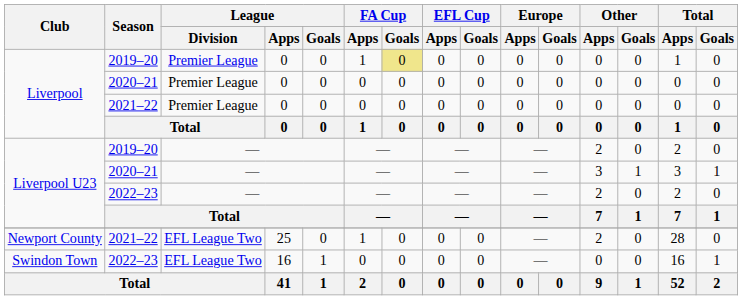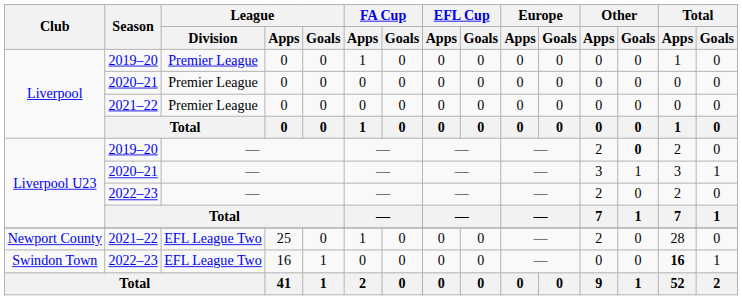Liverpool / 2019–20 | FA Cup / Goals: khaki background -> no background
Liverpool U23 / 2019–20 | Other / Goals: normal -> bold
Swindon Town | Total / Apps: normal -> bold
